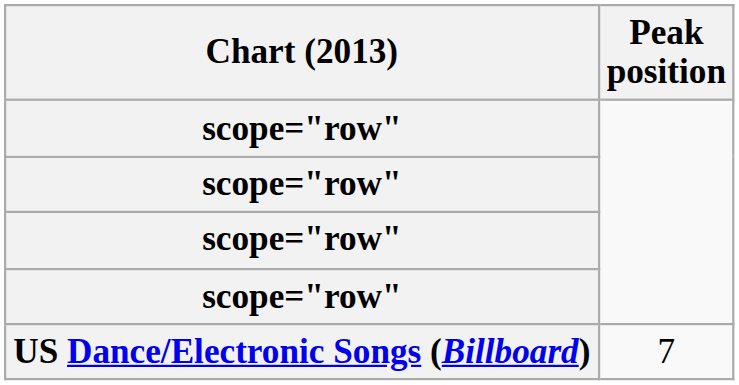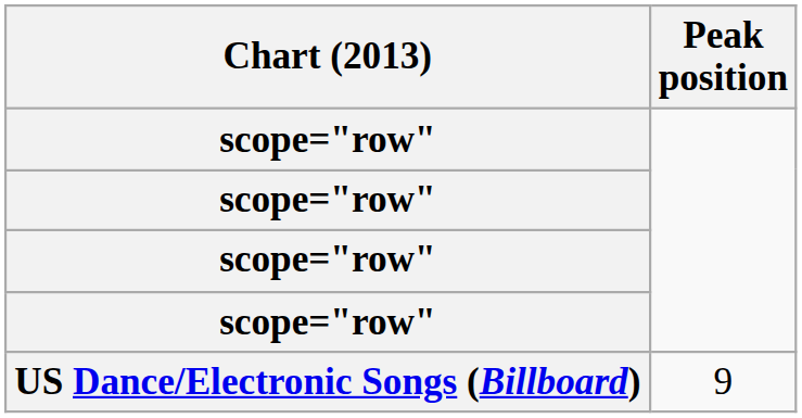US Dance/Electronic Songs (Billboard) | Peak position: 7 -> 9
